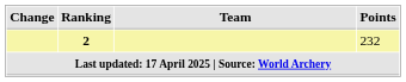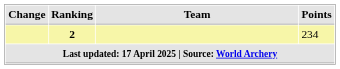row 2 | Points: 232 -> 234
